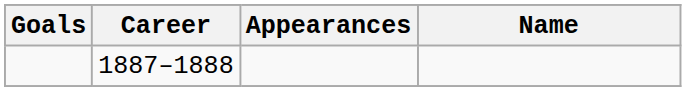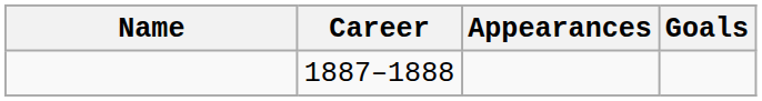columns swapped: Name <-> Goals
